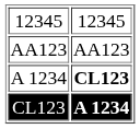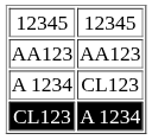row 3 | column 2: bold -> normal
row 4 | column 2: bold -> normal
